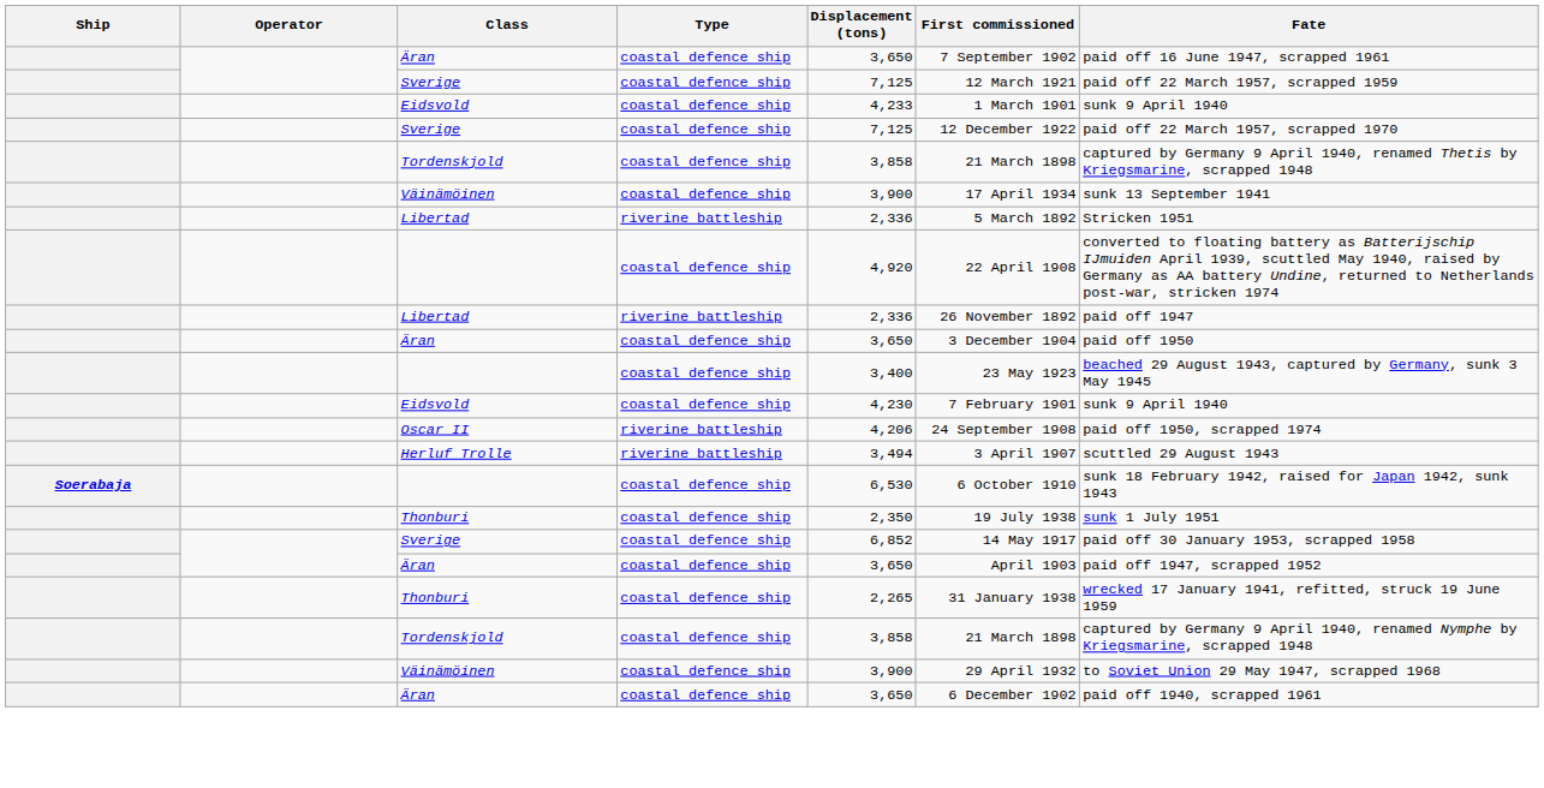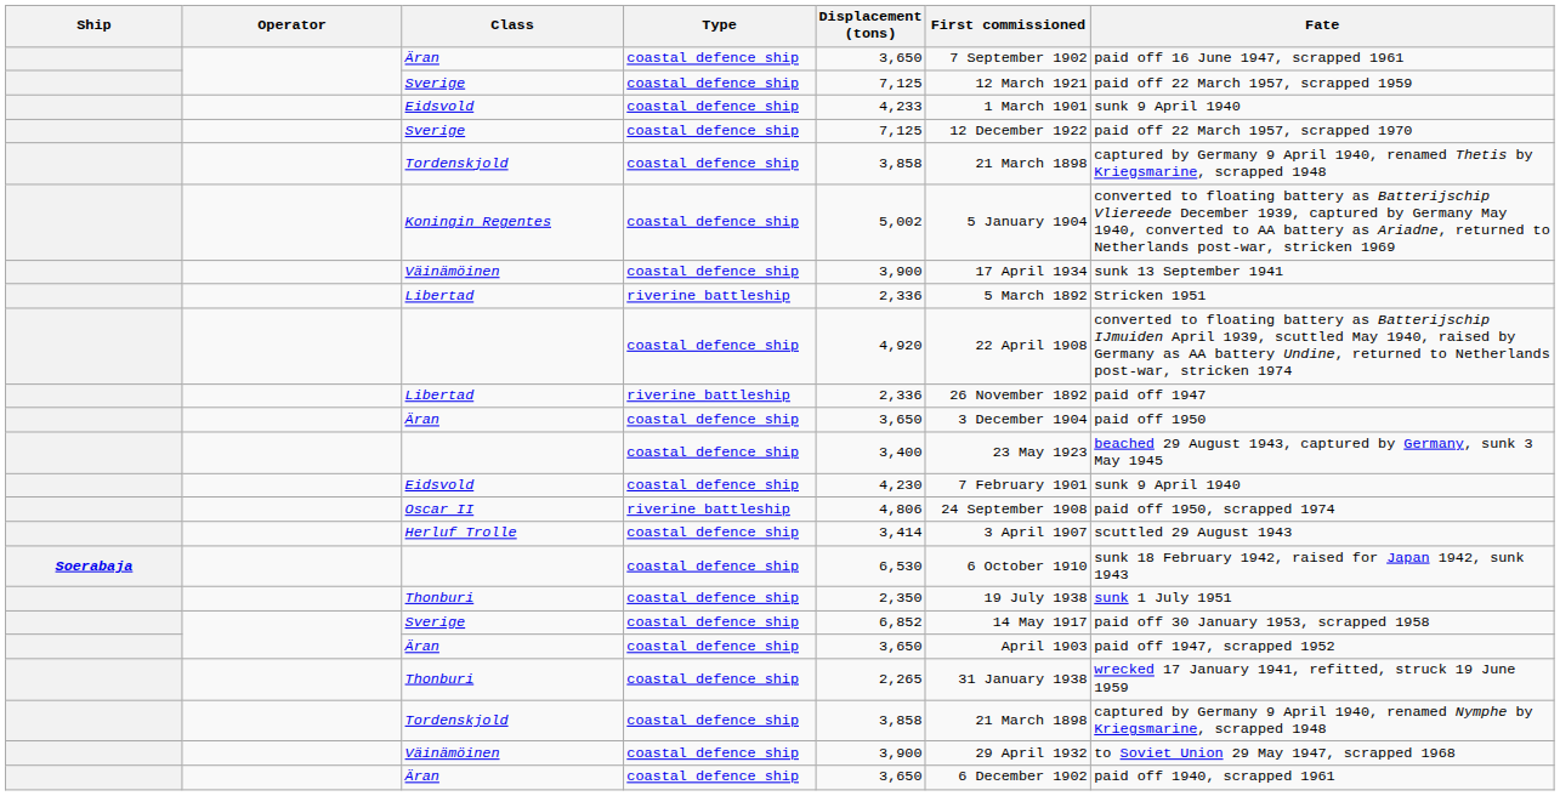+ row: Koningin Regentes | coastal defence ship | 5,002 | 5 January 1904 | converted to floating battery as Batterijschip Vliereede December 1939, captured by Germany May 1940, converted to AA battery as Ariadne, returned to Netherlands post-war, stricken 1969
Oscar II | Displacement (tons): 4,206 -> 4,806
Herluf Trolle | Type: riverine battleship -> coastal defence ship
Herluf Trolle | Displacement (tons): 3,494 -> 3,414
